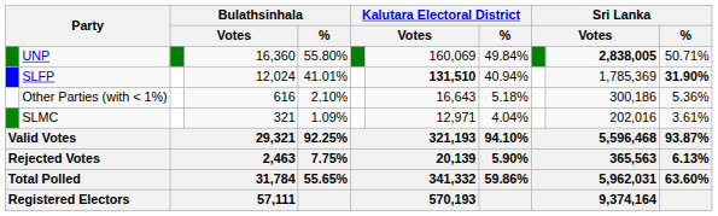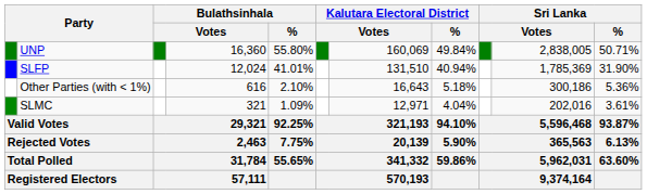UNP | column 10: bold -> normal
SLFP | column 7: bold -> normal
SLFP | Sri Lanka / %: bold -> normal
